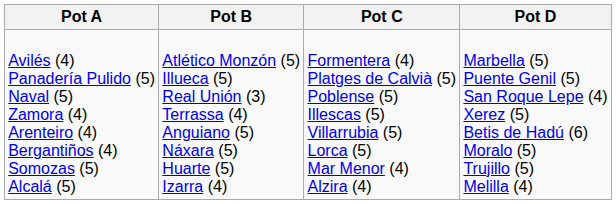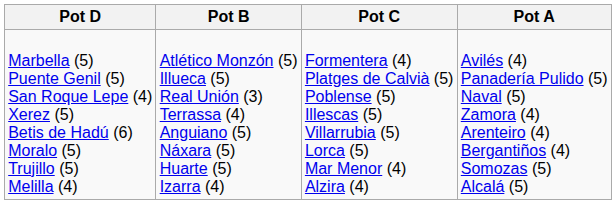columns swapped: Pot A <-> Pot D
